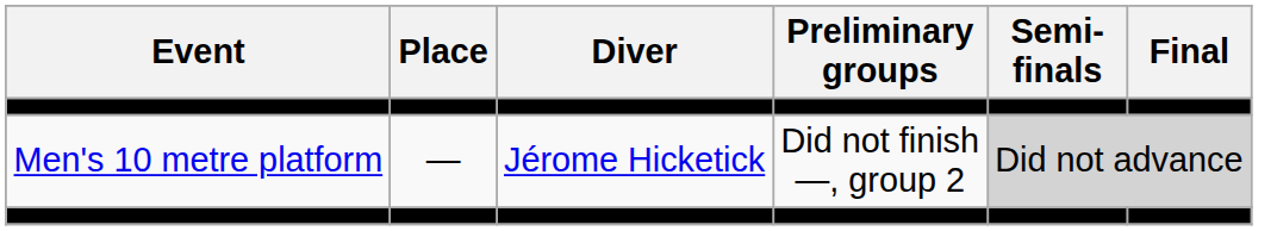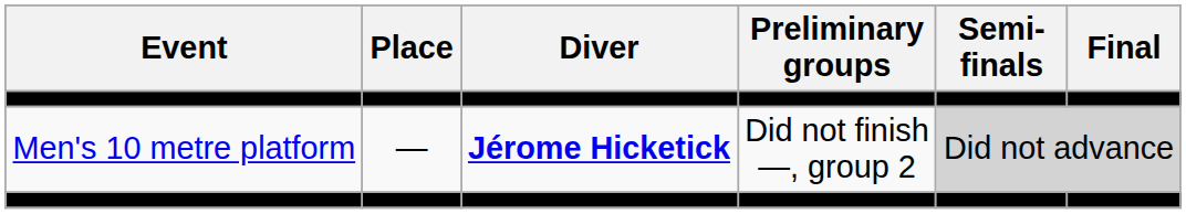Men's 10 metre platform | Diver: normal -> bold
